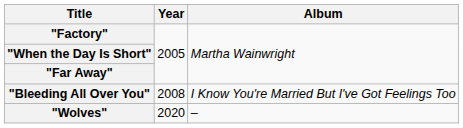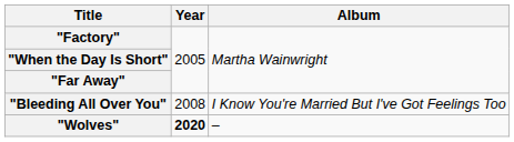"Wolves" | Year: normal -> bold
